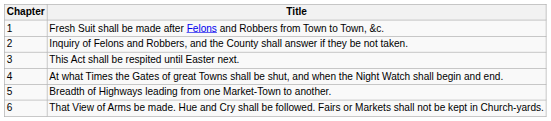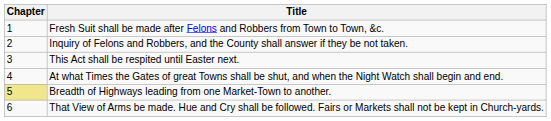Breadth of Highways leading from one Market-Town to another. | Chapter: no background -> khaki background
